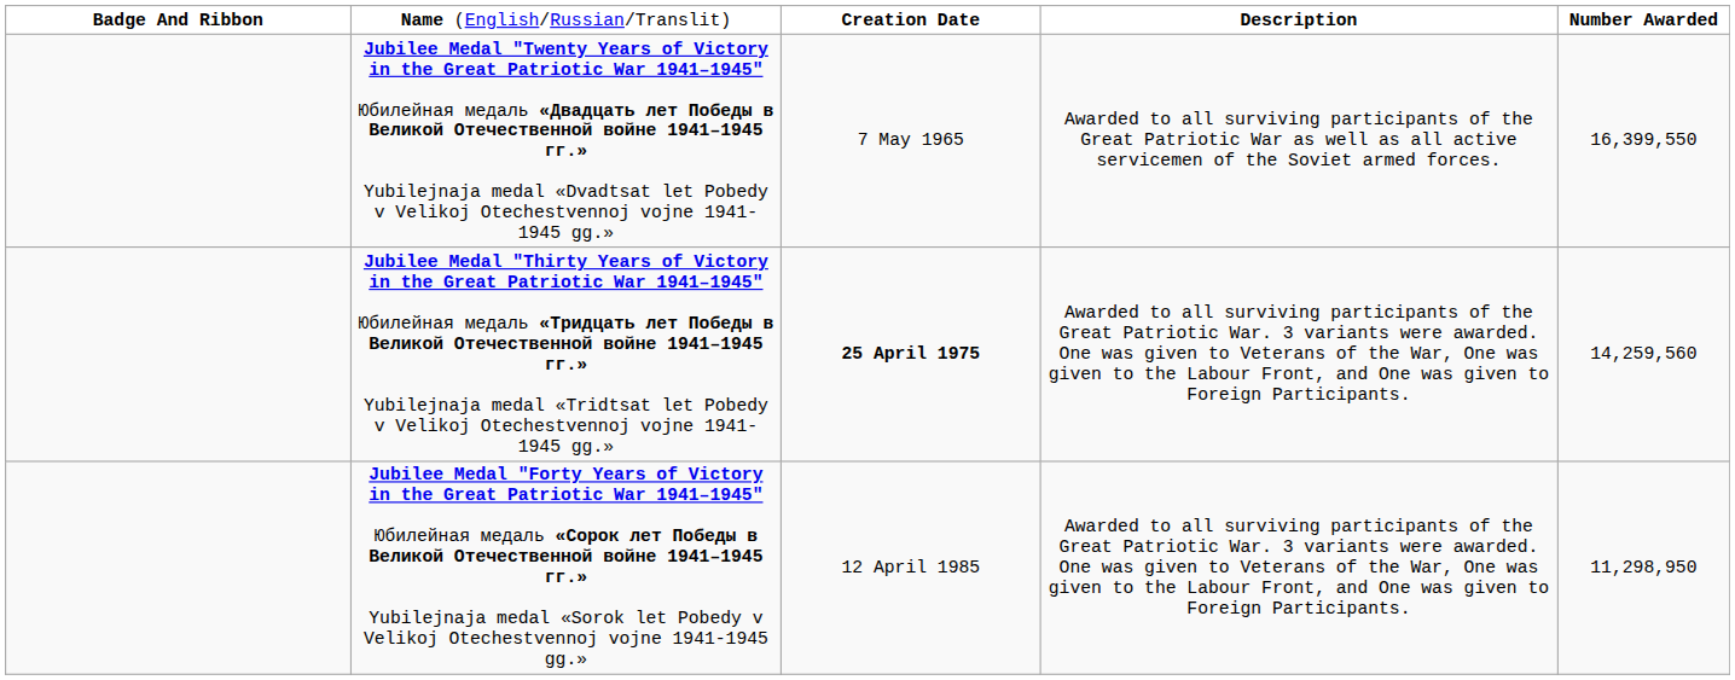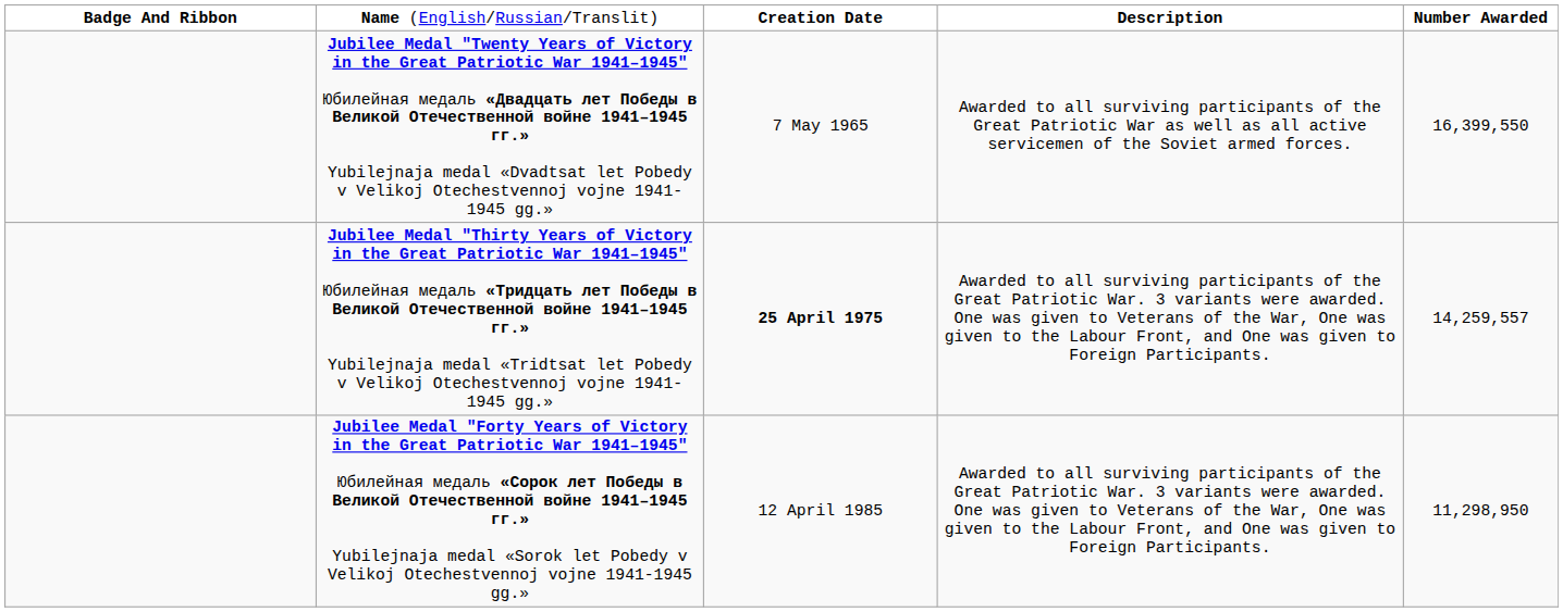row 3 | column 5: 14,259,560 -> 14,259,557
